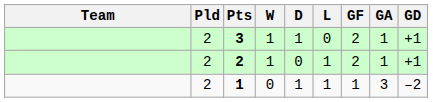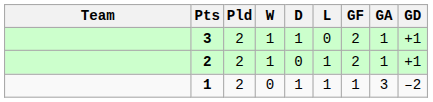columns swapped: Pts <-> Pld
